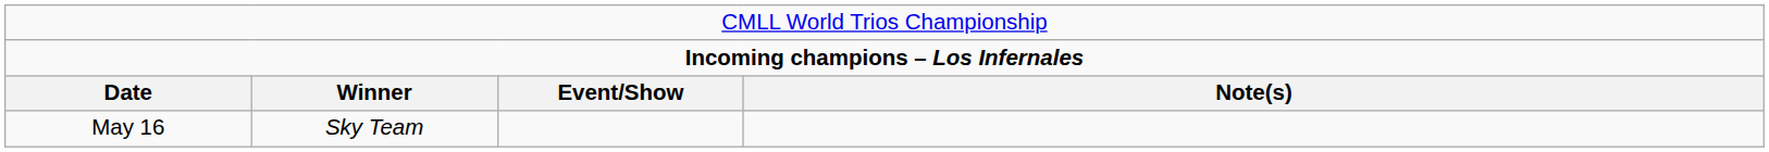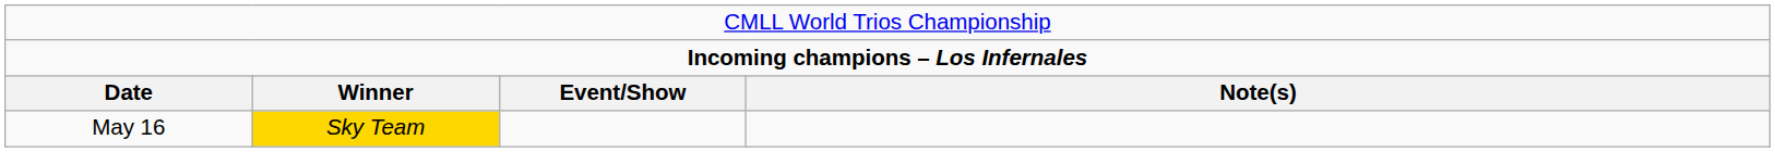May 16 | column 2: no background -> gold background
